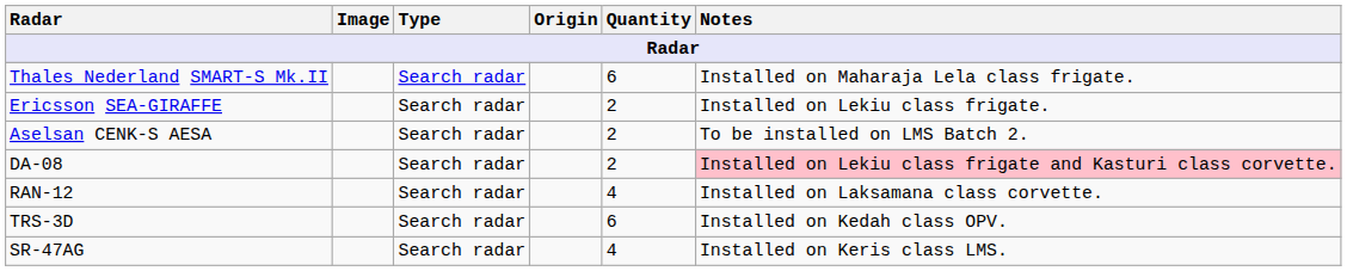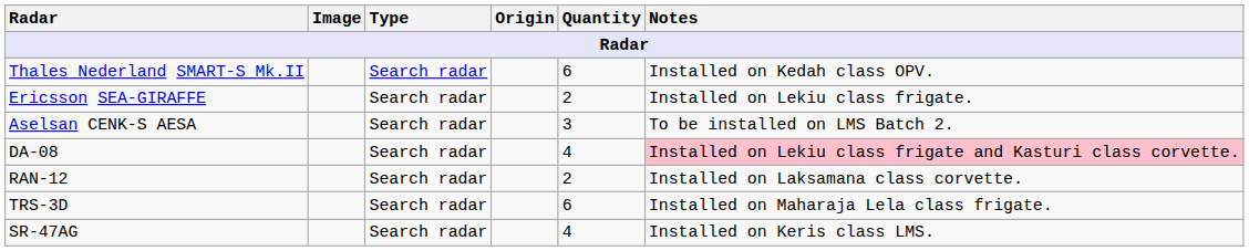Thales Nederland SMART-S Mk.II | Notes: Installed on Maharaja Lela class frigate. -> Installed on Kedah class OPV.
Aselsan CENK-S AESA | Quantity: 2 -> 3
DA-08 | Quantity: 2 -> 4
RAN-12 | Quantity: 4 -> 2
TRS-3D | Notes: Installed on Kedah class OPV. -> Installed on Maharaja Lela class frigate.
